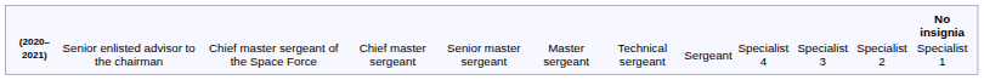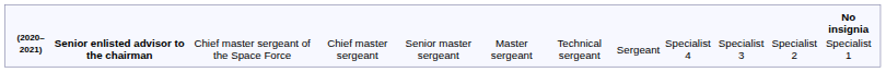Senior enlisted advisor to the chairman | column 2: normal -> bold
